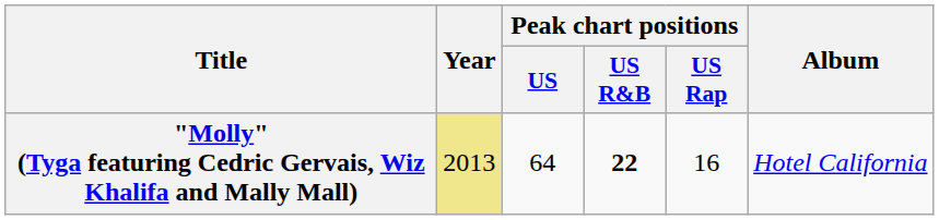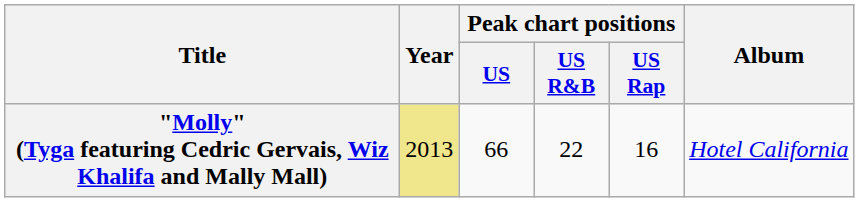row 3 | Peak chart positions / US: 64 -> 66
row 3 | Peak chart positions / US R&B: bold -> normal
